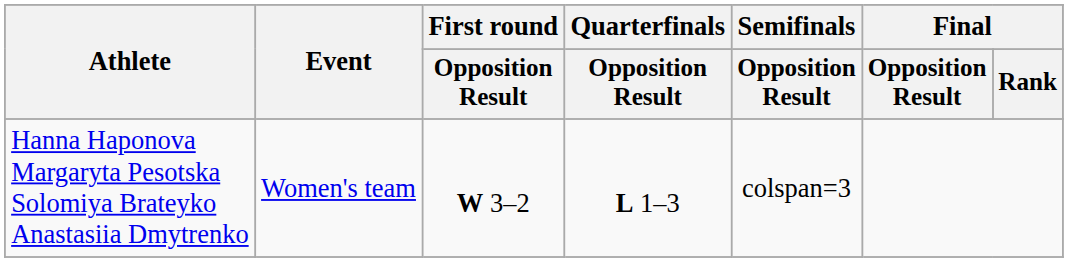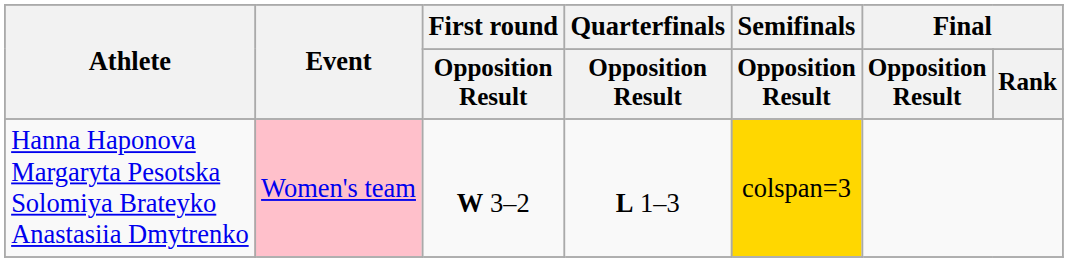row 3 | Event: no background -> pink background
row 3 | Semifinals / Opposition Result: no background -> gold background
